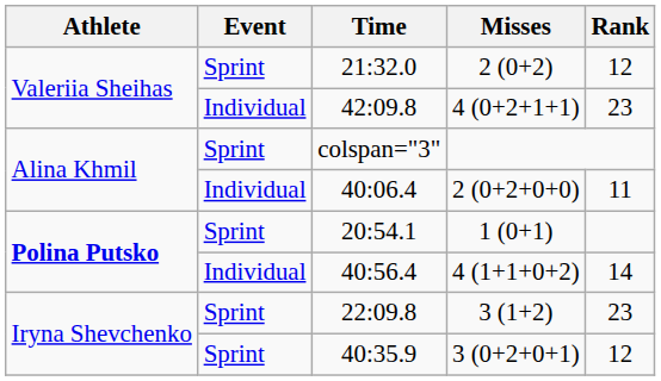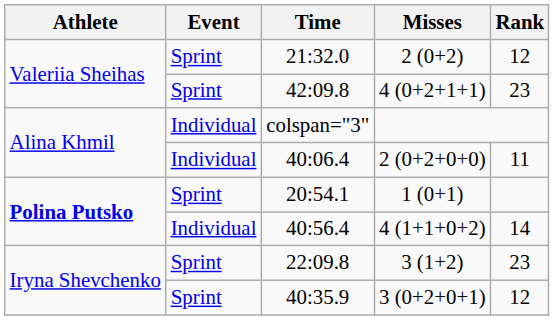42:09.8 | Event: Individual -> Sprint
colspan="3" | Event: Sprint -> Individual
